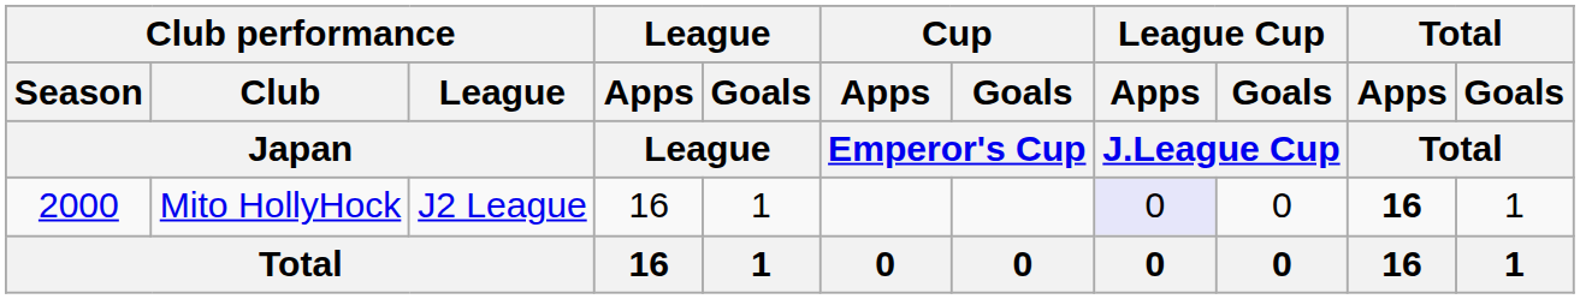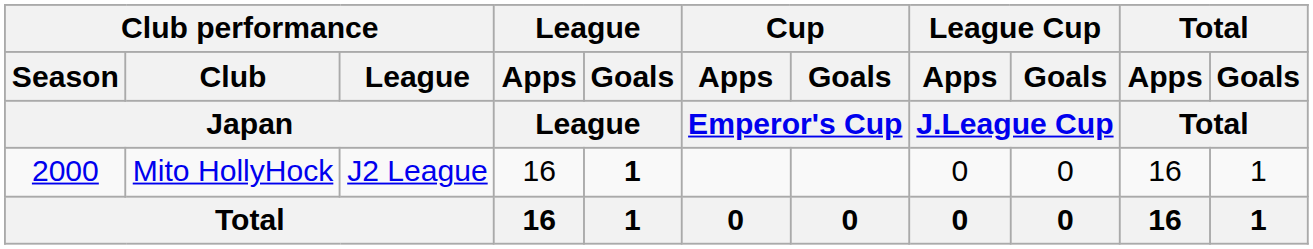Mito HollyHock | League / Goals / League: normal -> bold
Mito HollyHock | League Cup / Apps / J.League Cup: lavender background -> no background
Mito HollyHock | Total / Apps / Total: bold -> normal
